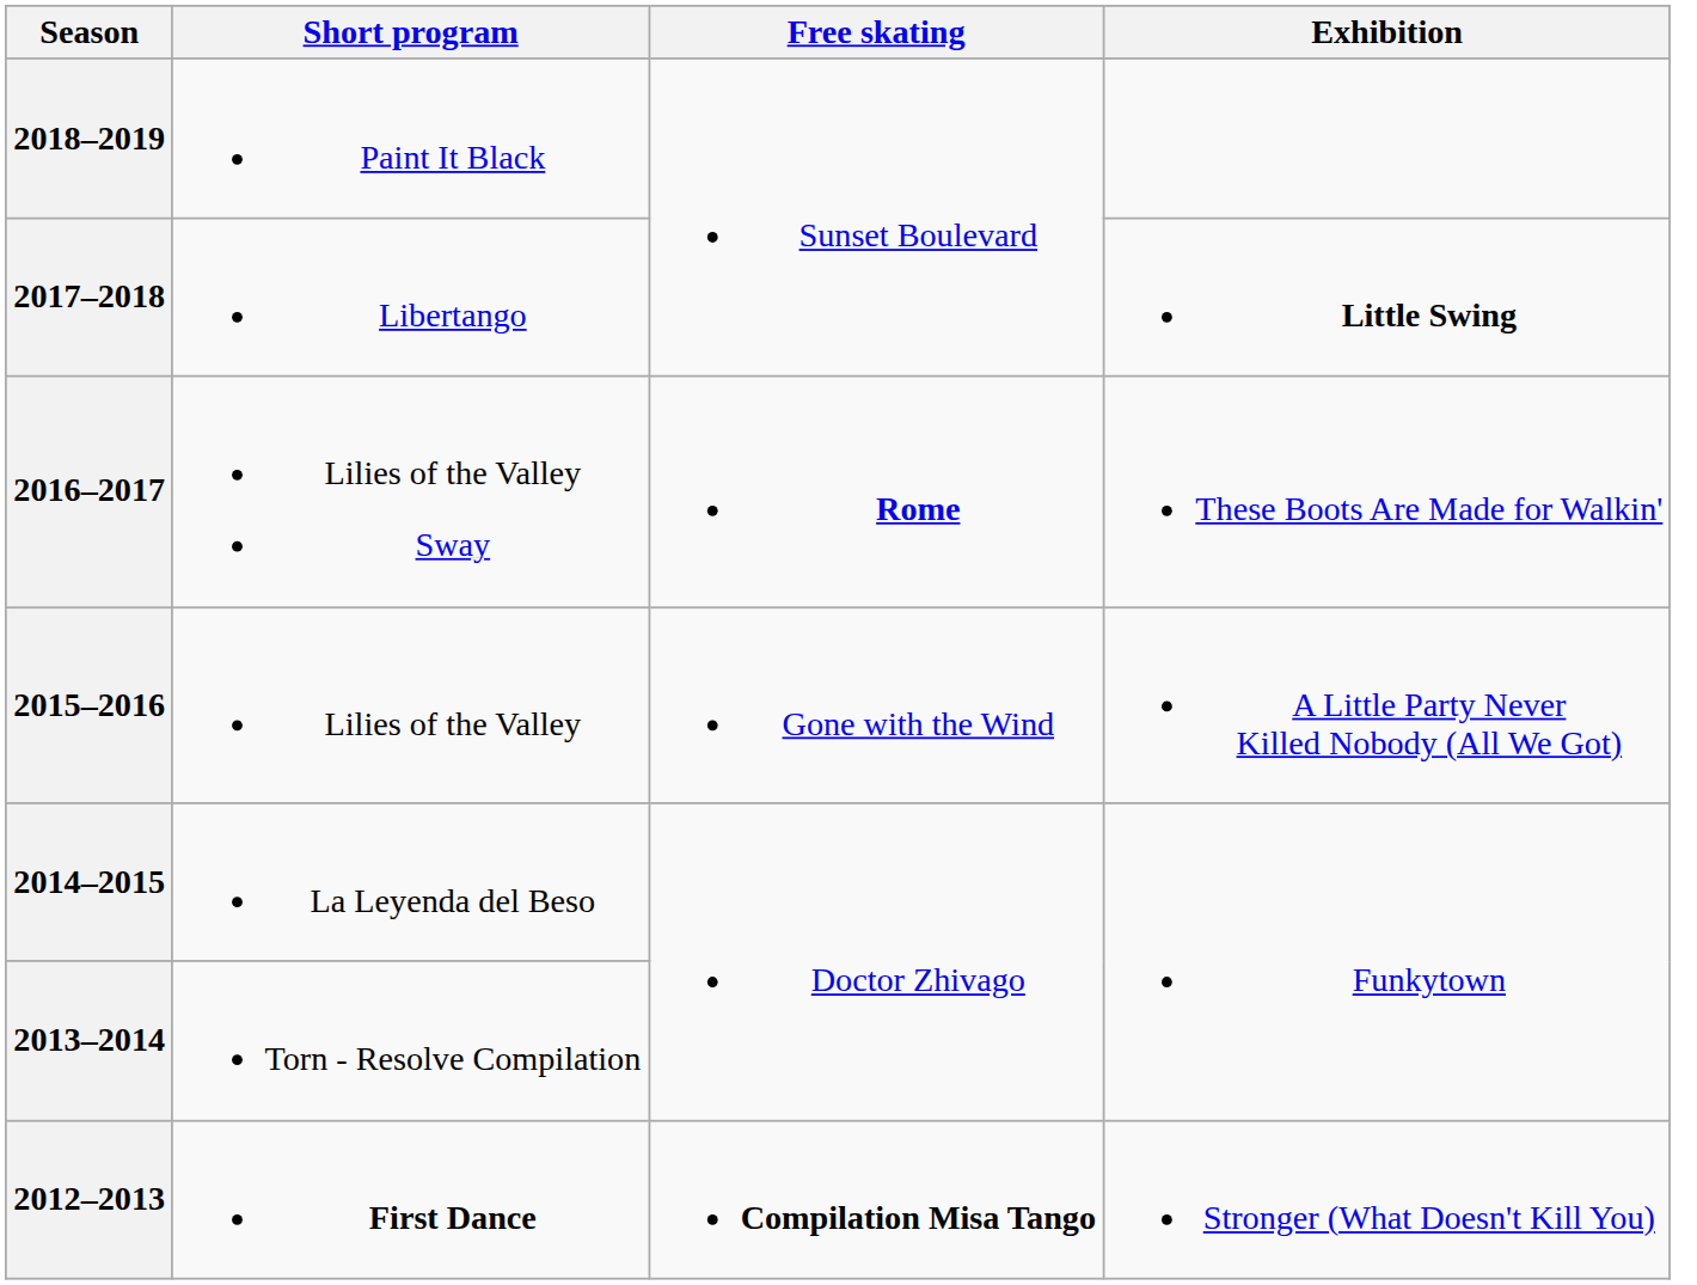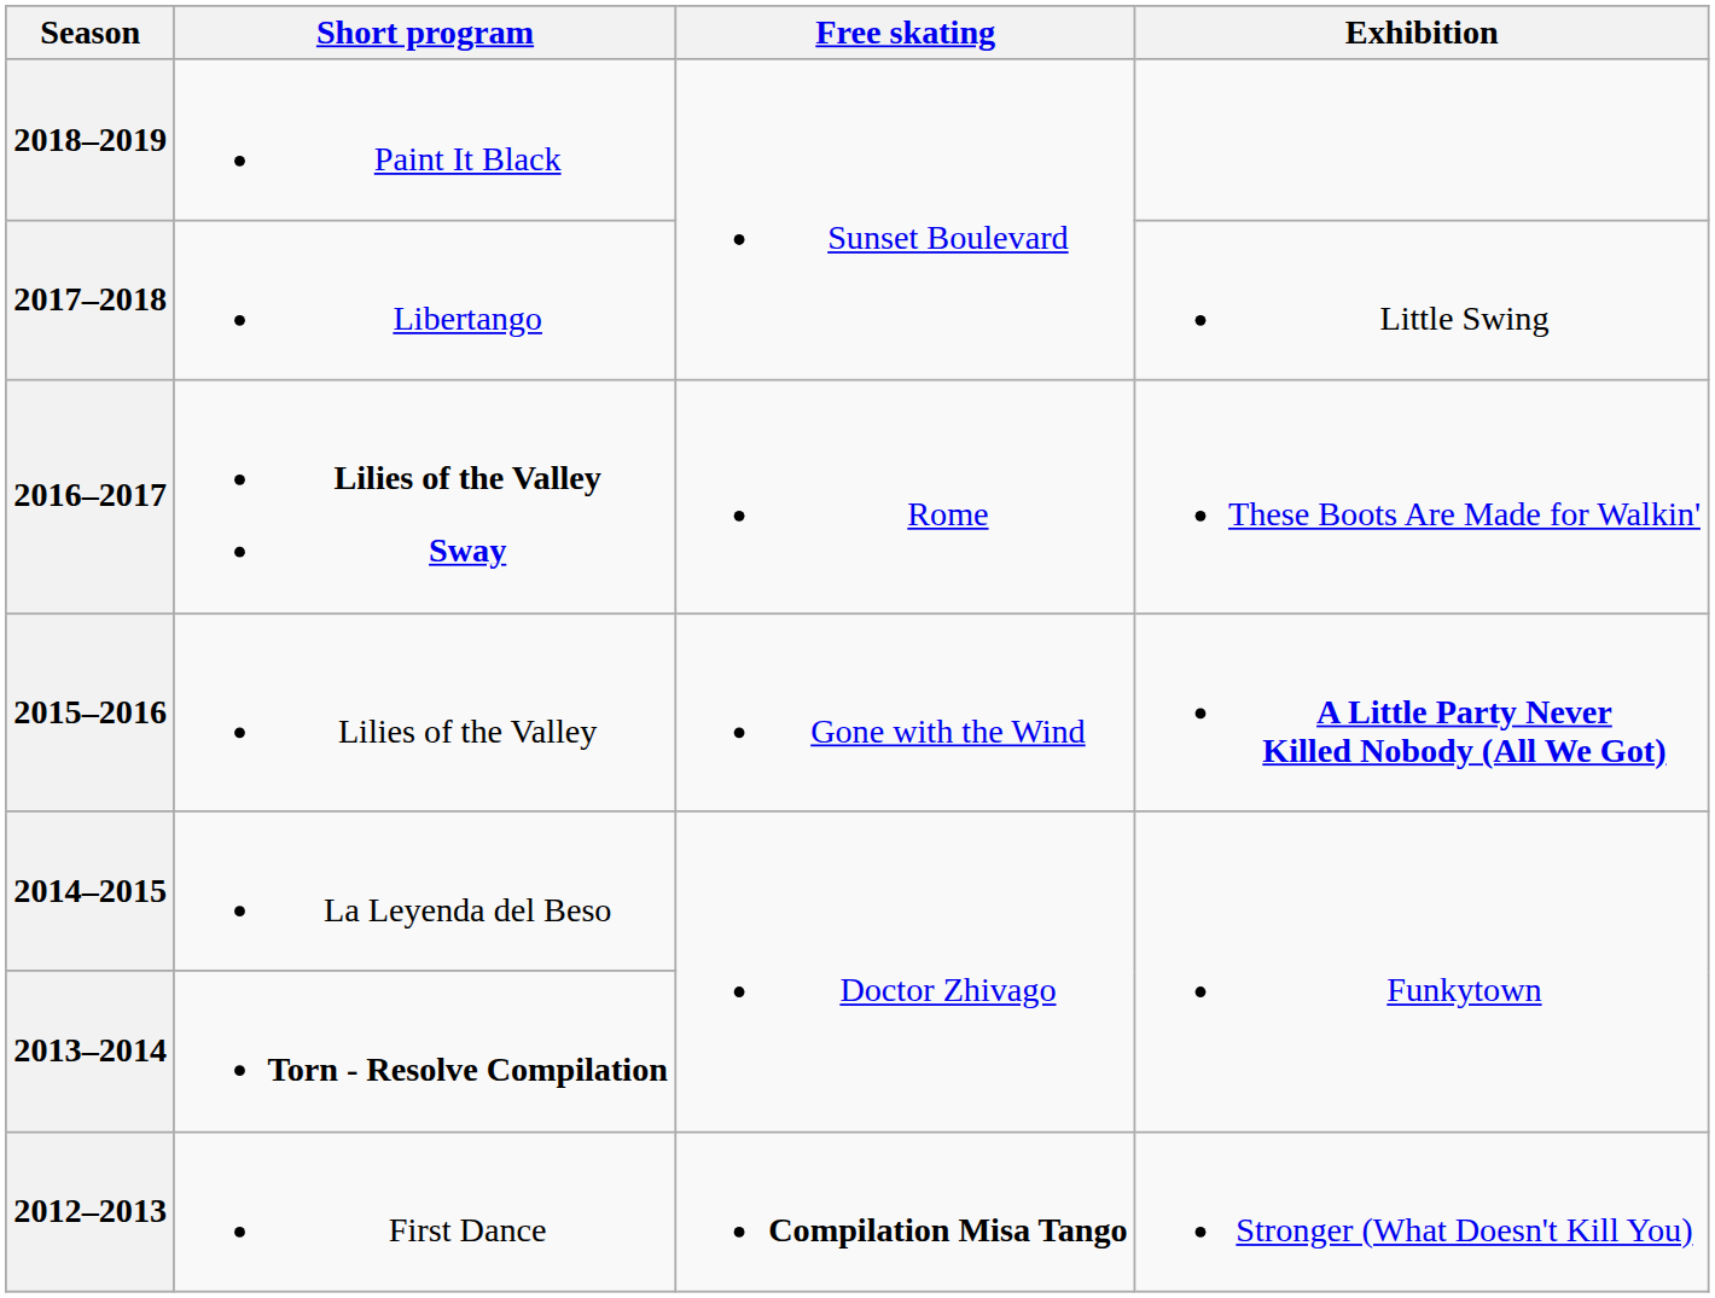2017–2018 | Exhibition: bold -> normal
2016–2017 | Short program: normal -> bold
2016–2017 | Free skating: bold -> normal
2015–2016 | Exhibition: normal -> bold
2013–2014 | Short program: normal -> bold
2012–2013 | Short program: bold -> normal
